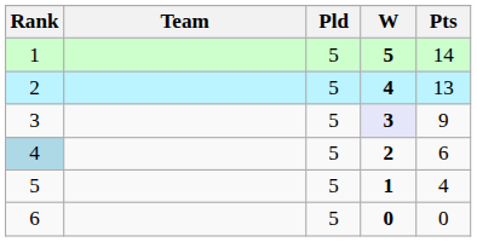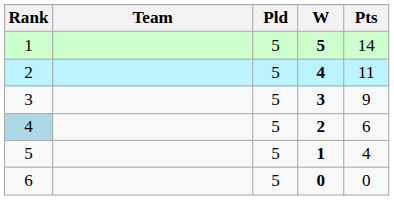row 3 | Pts: 13 -> 11
row 4 | W: lavender background -> no background
